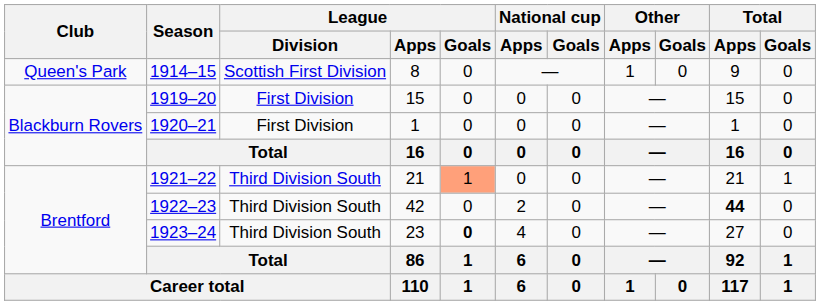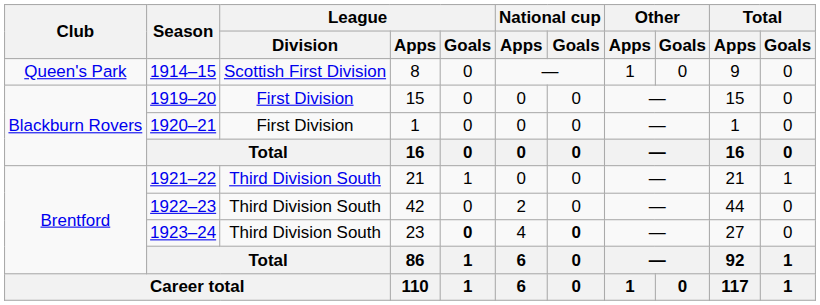1921–22 | League / Goals: lightsalmon background -> no background
1922–23 | Total / Apps: bold -> normal
1923–24 | National cup / Goals: normal -> bold
